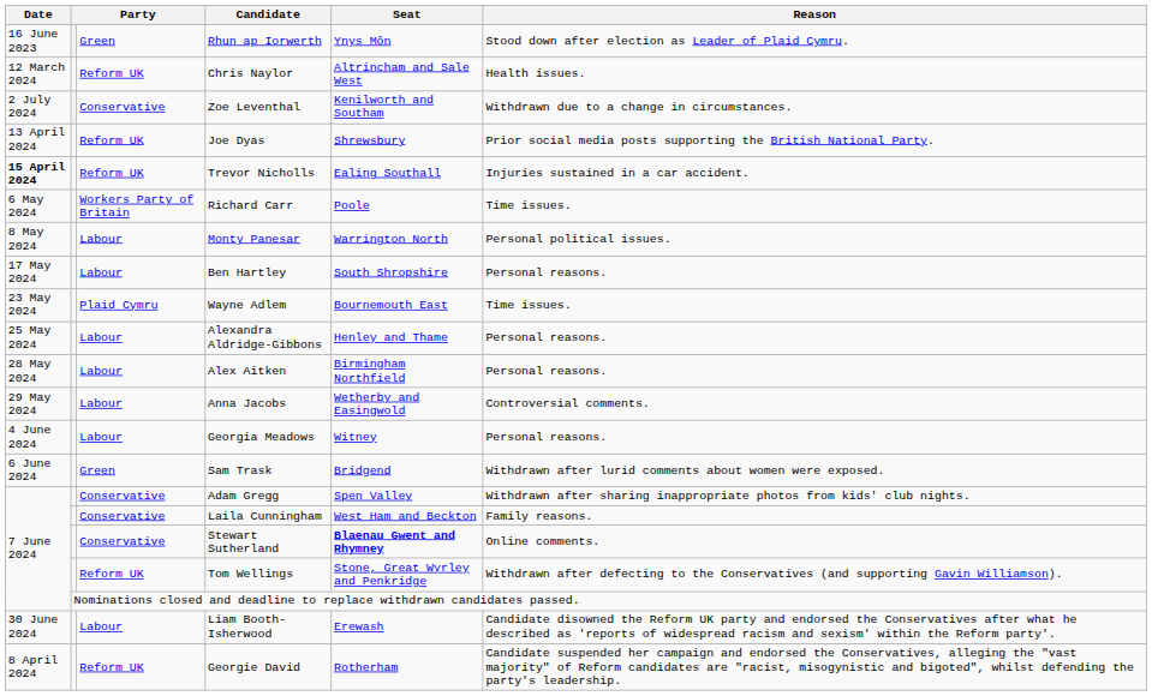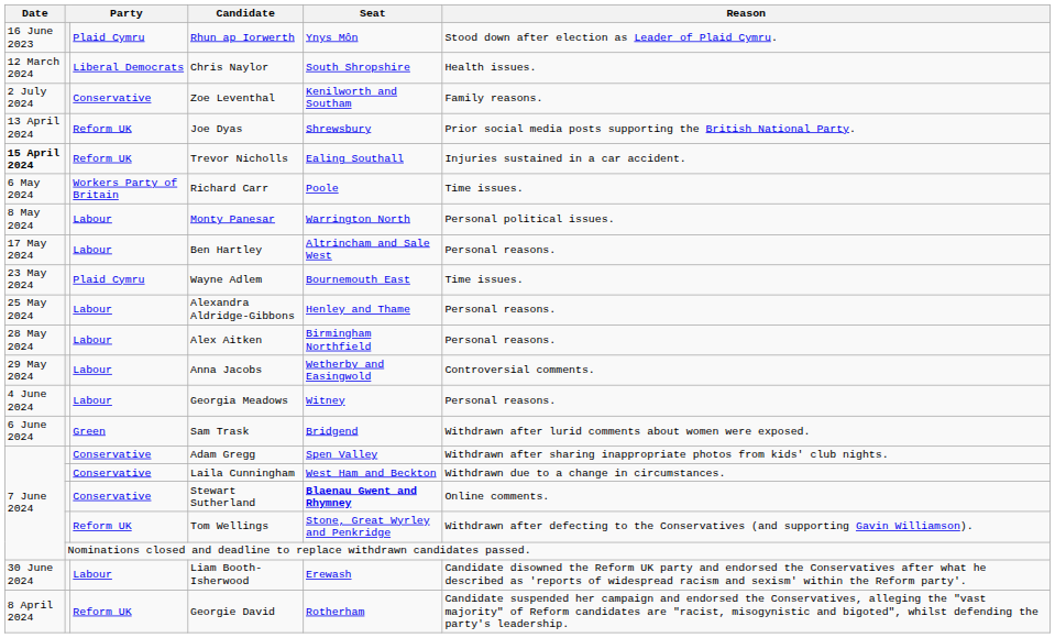Rhun ap Iorwerth | column 3: Green -> Plaid Cymru
Chris Naylor | column 3: Reform UK -> Liberal Democrats
Chris Naylor | Seat: Altrincham and Sale West -> South Shropshire
Zoe Leventhal | Reason: Withdrawn due to a change in circumstances. -> Family reasons.
Ben Hartley | Seat: South Shropshire -> Altrincham and Sale West
Laila Cunningham | Reason: Family reasons. -> Withdrawn due to a change in circumstances.
